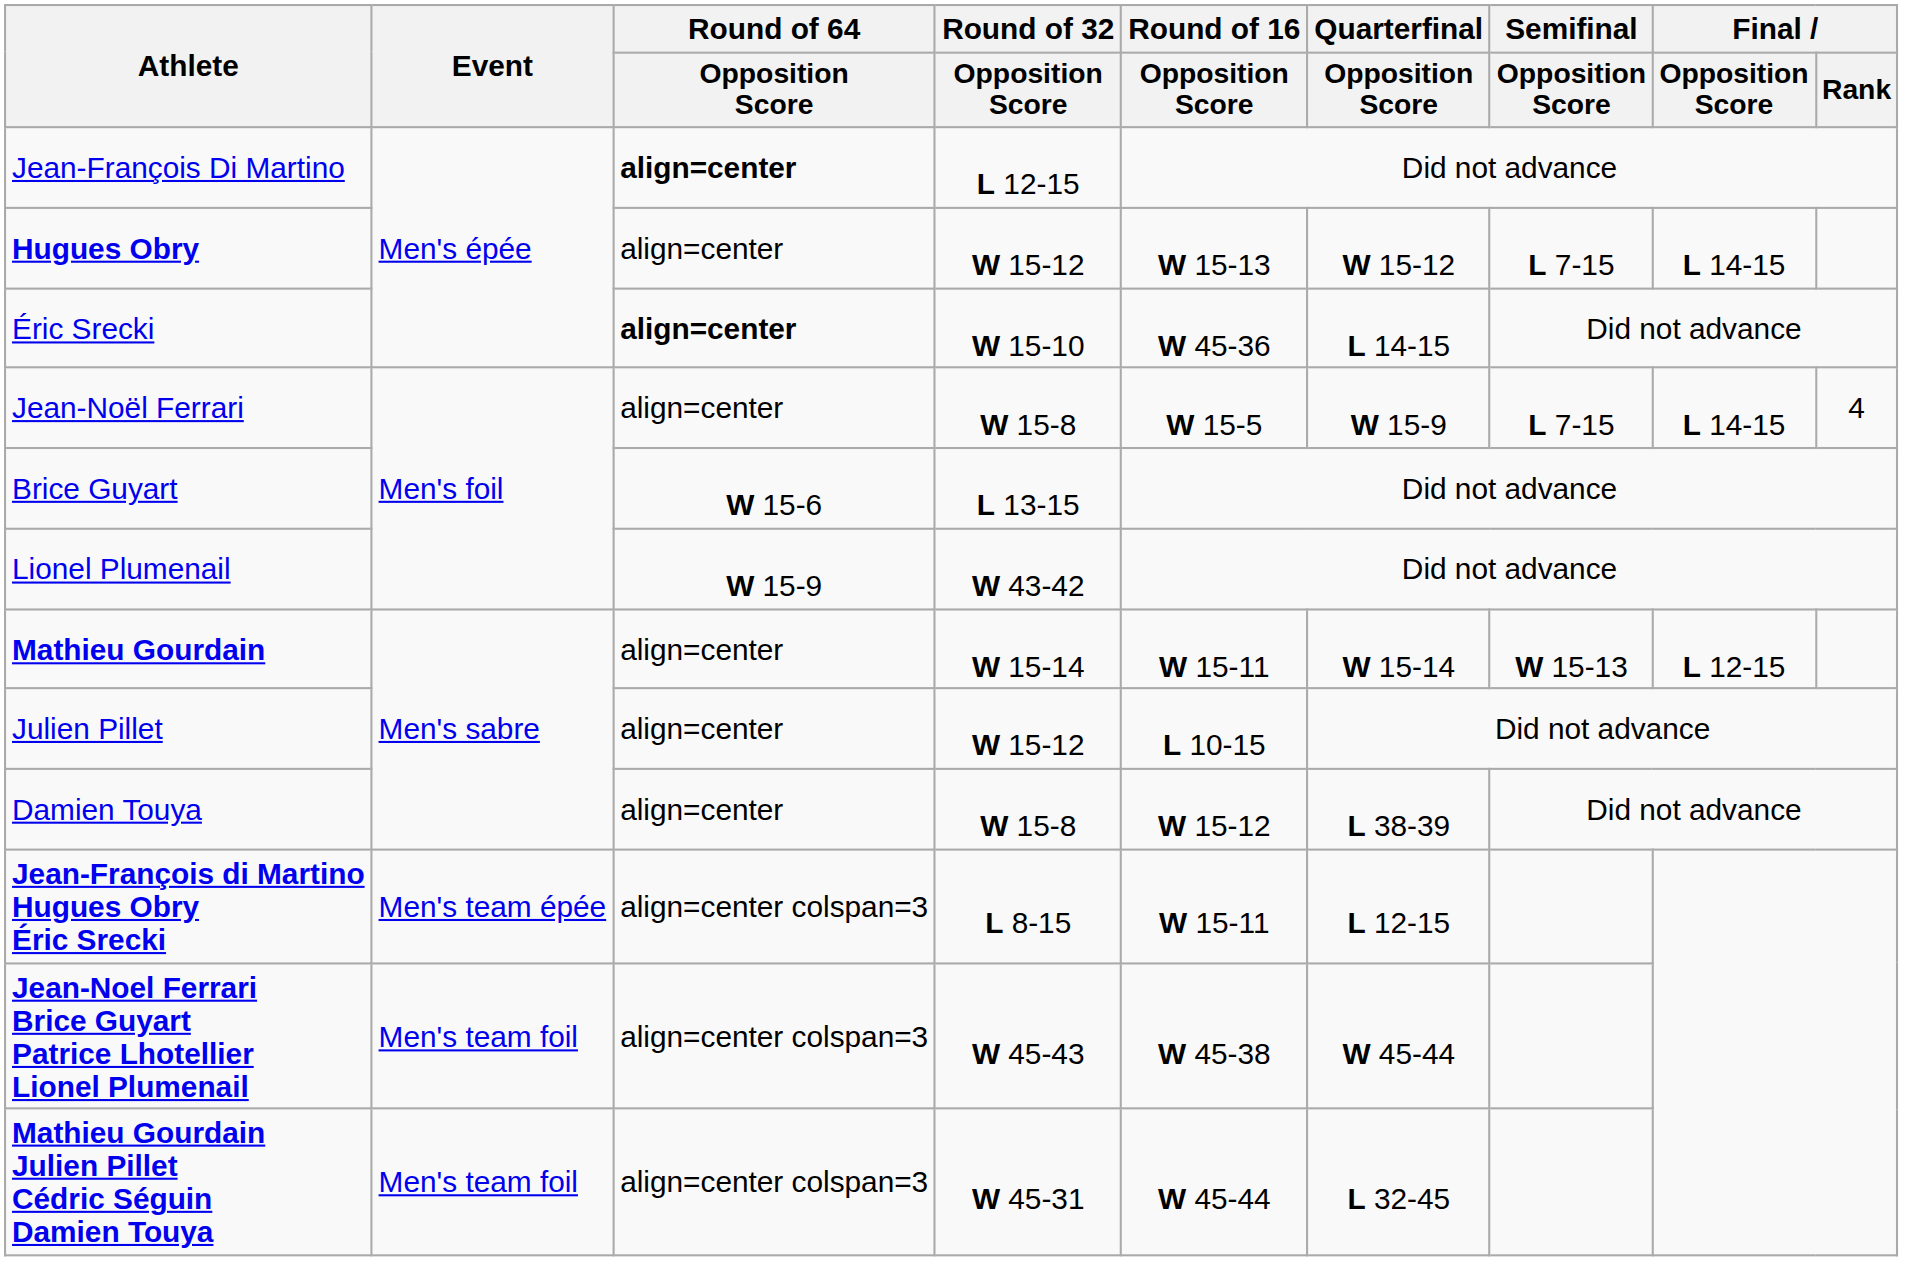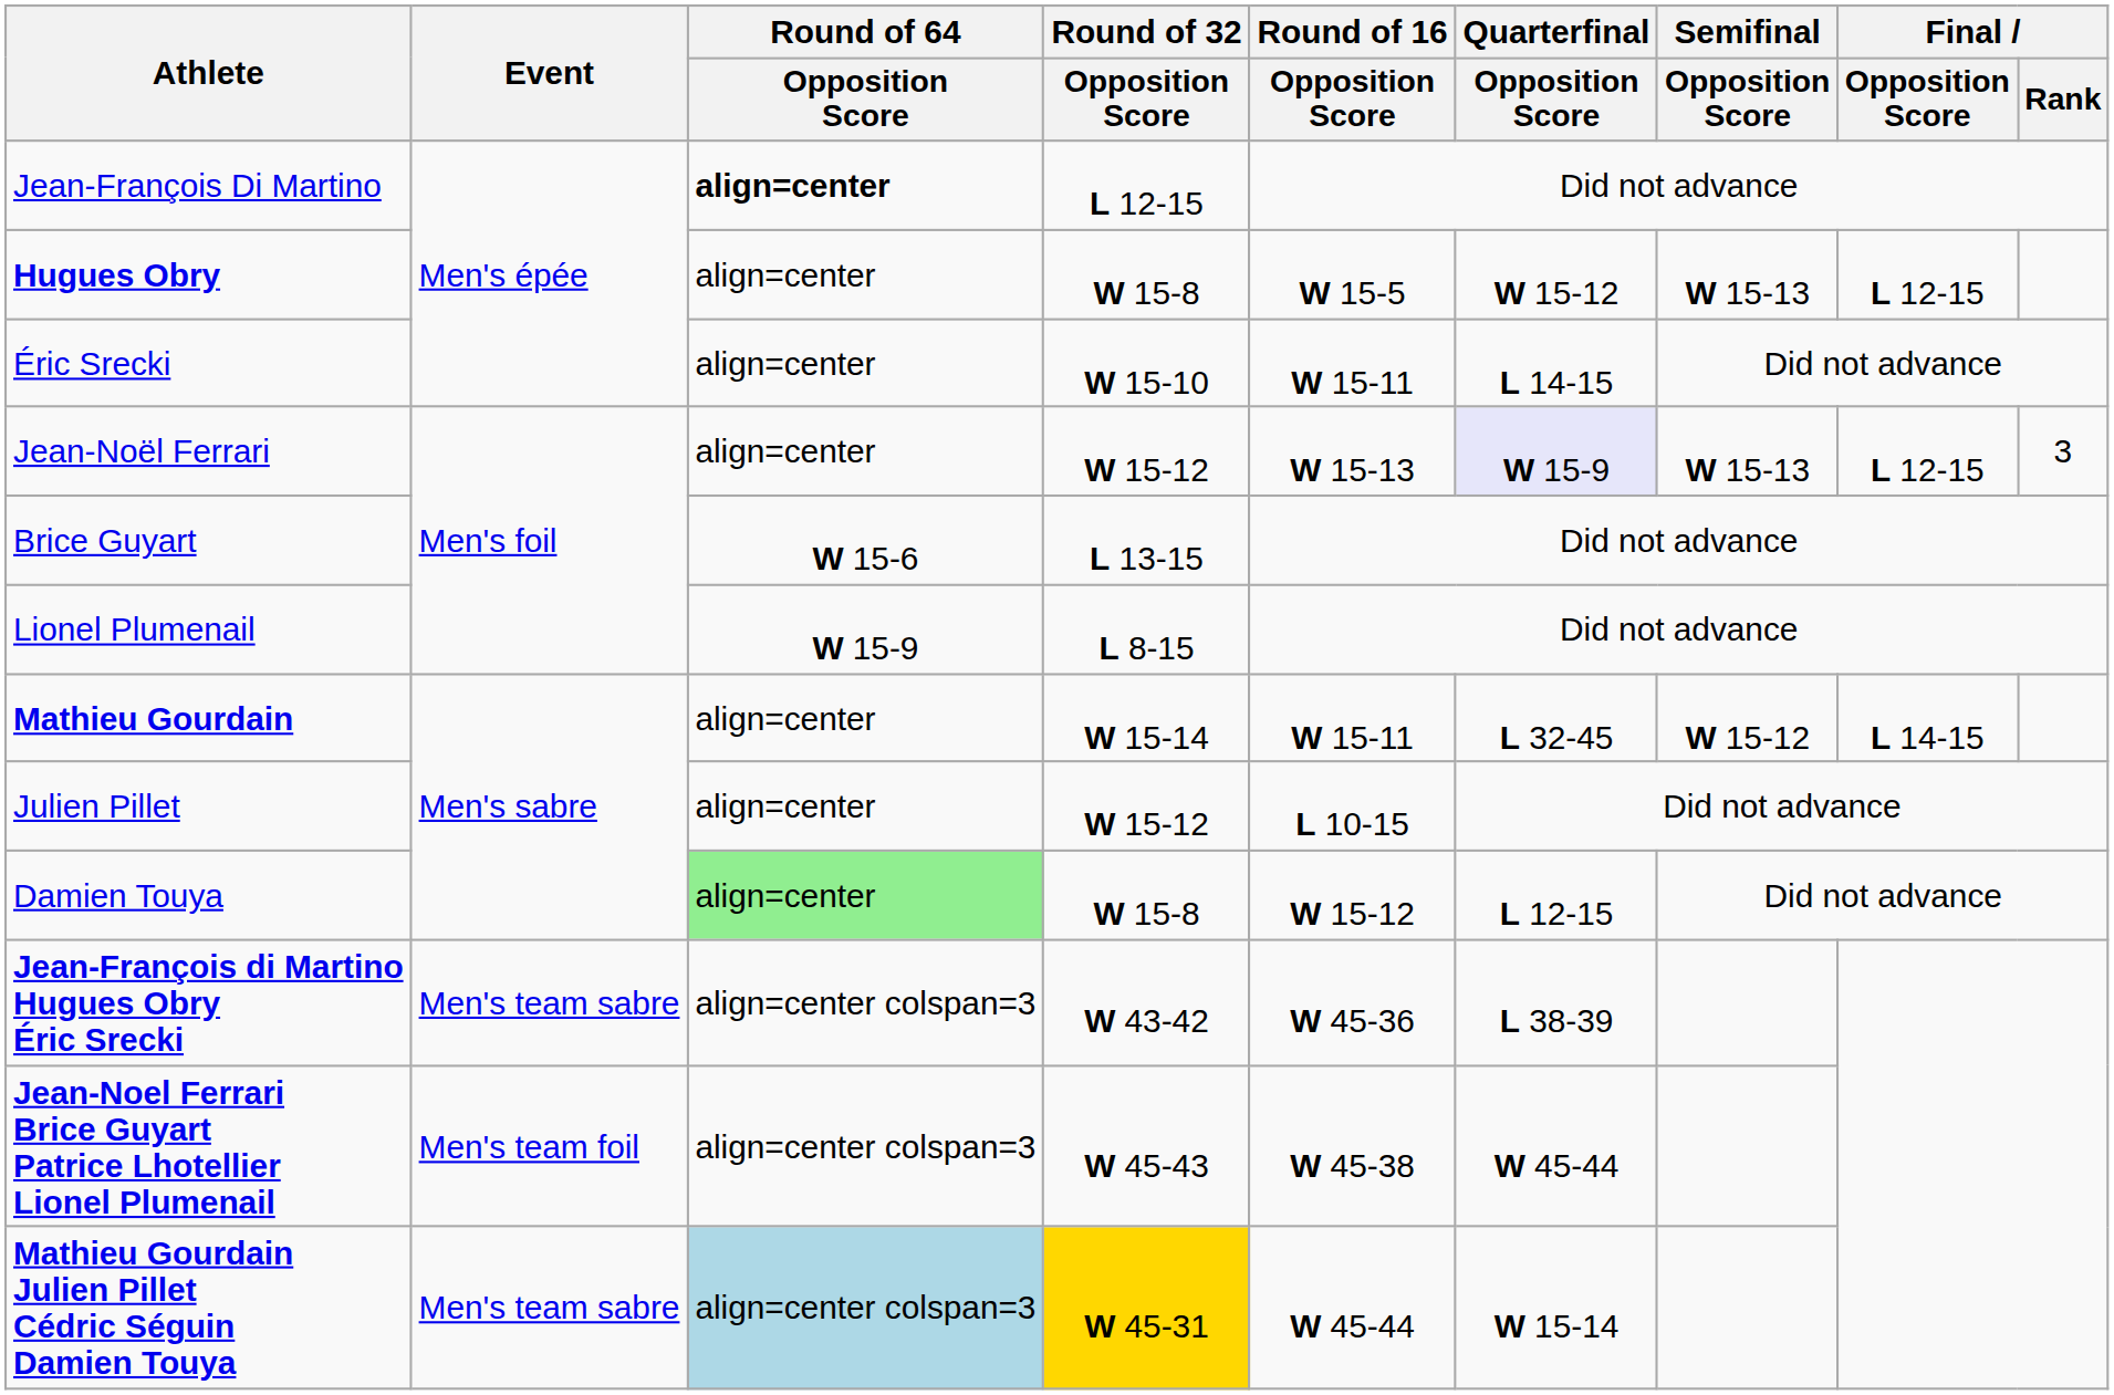Hugues Obry | Round of 32 / Opposition Score: W 15-12 -> W 15-8
Hugues Obry | Round of 16 / Opposition Score: W 15-13 -> W 15-5
Hugues Obry | Semifinal / Opposition Score: L 7-15 -> W 15-13
Hugues Obry | Final / Opposition Score: L 14-15 -> L 12-15
Éric Srecki | Round of 64 / Opposition Score: bold -> normal
Éric Srecki | Round of 16 / Opposition Score: W 45-36 -> W 15-11
Jean-Noël Ferrari | Round of 32 / Opposition Score: W 15-8 -> W 15-12
Jean-Noël Ferrari | Round of 16 / Opposition Score: W 15-5 -> W 15-13
Jean-Noël Ferrari | Quarterfinal / Opposition Score: no background -> lavender background
Jean-Noël Ferrari | Semifinal / Opposition Score: L 7-15 -> W 15-13
Jean-Noël Ferrari | Final / Opposition Score: L 14-15 -> L 12-15
Jean-Noël Ferrari | Final / Rank: 4 -> 3
Lionel Plumenail | Round of 32 / Opposition Score: W 43-42 -> L 8-15
Mathieu Gourdain | Quarterfinal / Opposition Score: W 15-14 -> L 32-45
Mathieu Gourdain | Semifinal / Opposition Score: W 15-13 -> W 15-12
Mathieu Gourdain | Final / Opposition Score: L 12-15 -> L 14-15
Damien Touya | Round of 64 / Opposition Score: no background -> lightgreen background
Damien Touya | Quarterfinal / Opposition Score: L 38-39 -> L 12-15
Jean-François di Martino Hugues Obry Éric Srecki | Event: Men's team épée -> Men's team sabre
Jean-François di Martino Hugues Obry Éric Srecki | Round of 32 / Opposition Score: L 8-15 -> W 43-42
Jean-François di Martino Hugues Obry Éric Srecki | Round of 16 / Opposition Score: W 15-11 -> W 45-36
Jean-François di Martino Hugues Obry Éric Srecki | Quarterfinal / Opposition Score: L 12-15 -> L 38-39
Mathieu Gourdain Julien Pillet Cédric Séguin Damien Touya | Event: Men's team foil -> Men's team sabre
Mathieu Gourdain Julien Pillet Cédric Séguin Damien Touya | Round of 64 / Opposition Score: no background -> lightblue background
Mathieu Gourdain Julien Pillet Cédric Séguin Damien Touya | Round of 32 / Opposition Score: no background -> gold background
Mathieu Gourdain Julien Pillet Cédric Séguin Damien Touya | Quarterfinal / Opposition Score: L 32-45 -> W 15-14
